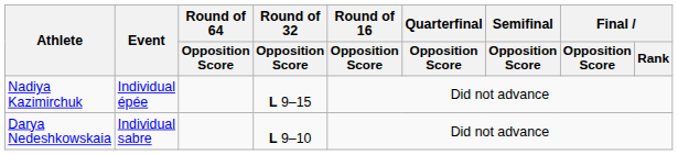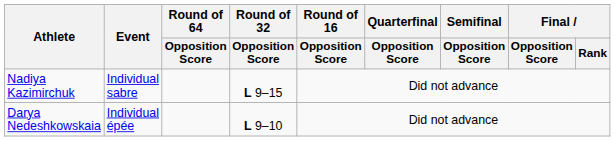Nadiya Kazimirchuk | Event: Individual épée -> Individual sabre
Darya Nedeshkowskaia | Event: Individual sabre -> Individual épée
